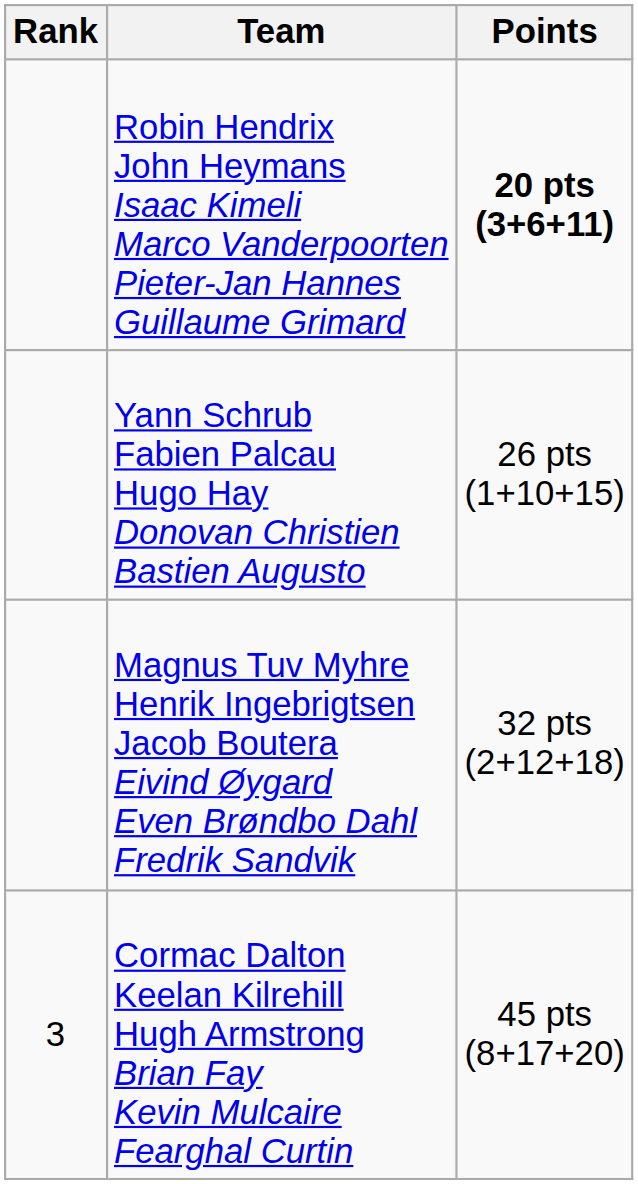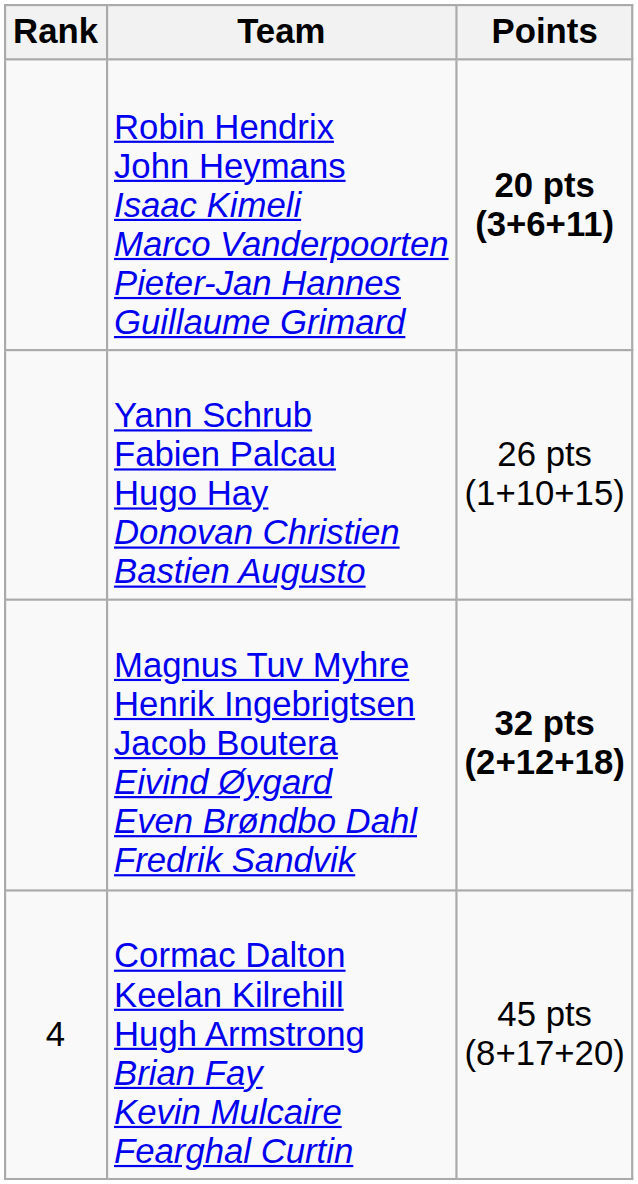row 4 | Points: normal -> bold
row 5 | Rank: 3 -> 4
